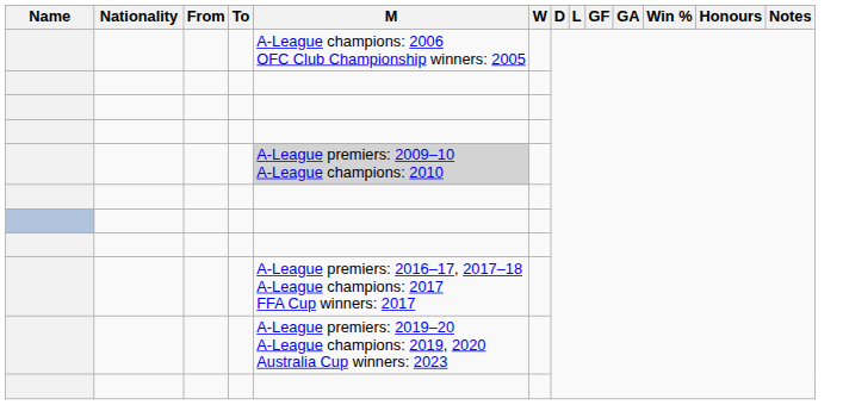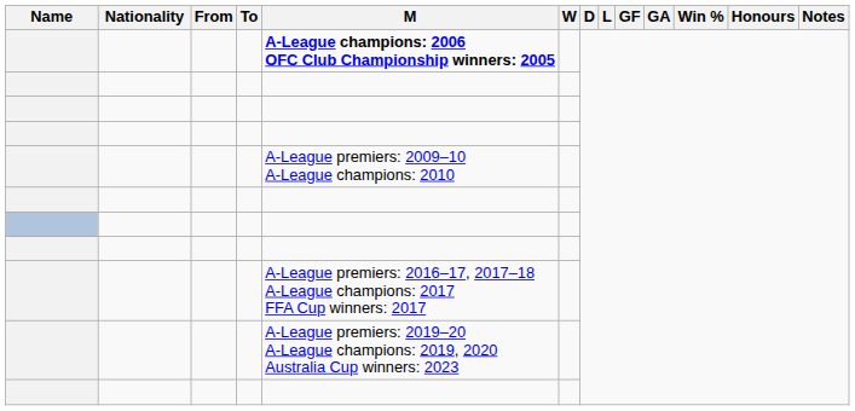row 2 | M: normal -> bold
row 6 | M: lightgrey background -> no background
